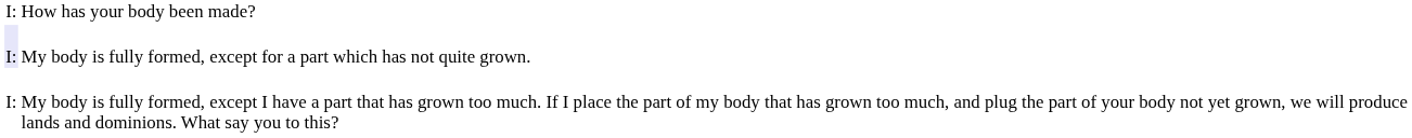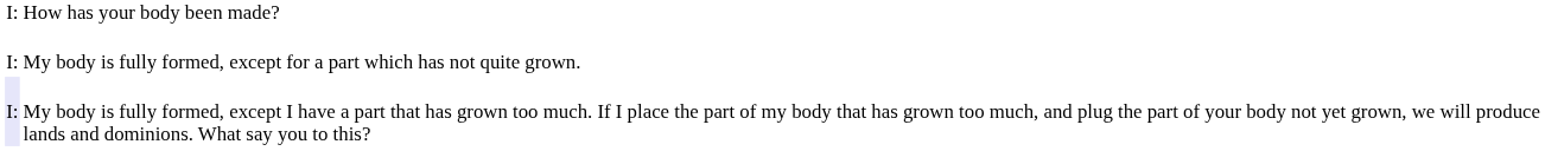row 2 | column 1: lavender background -> no background
row 3 | column 1: no background -> lavender background
